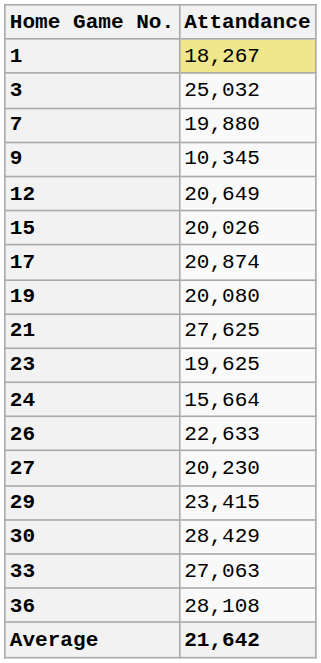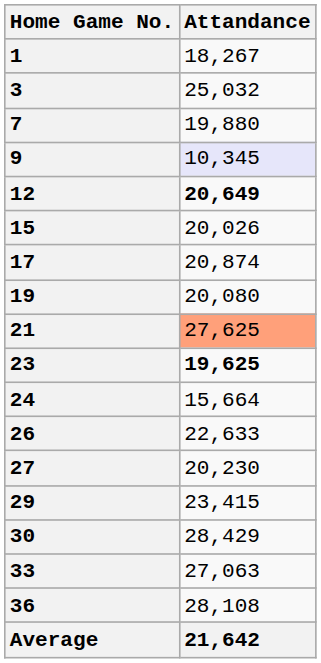1 | Attandance: khaki background -> no background
9 | Attandance: no background -> lavender background
12 | Attandance: normal -> bold
21 | Attandance: no background -> lightsalmon background
23 | Attandance: normal -> bold
